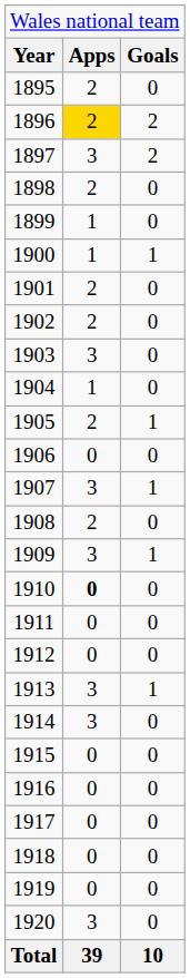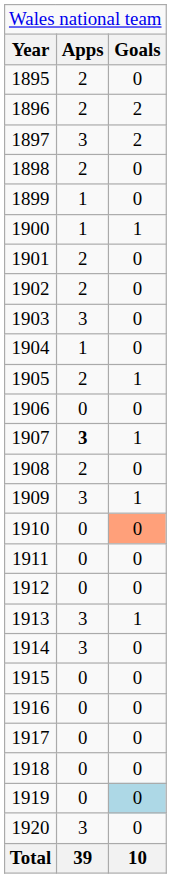1896 | column 2: gold background -> no background
1907 | column 2: normal -> bold
1910 | column 2: bold -> normal
1910 | column 3: no background -> lightsalmon background
1919 | column 3: no background -> lightblue background
